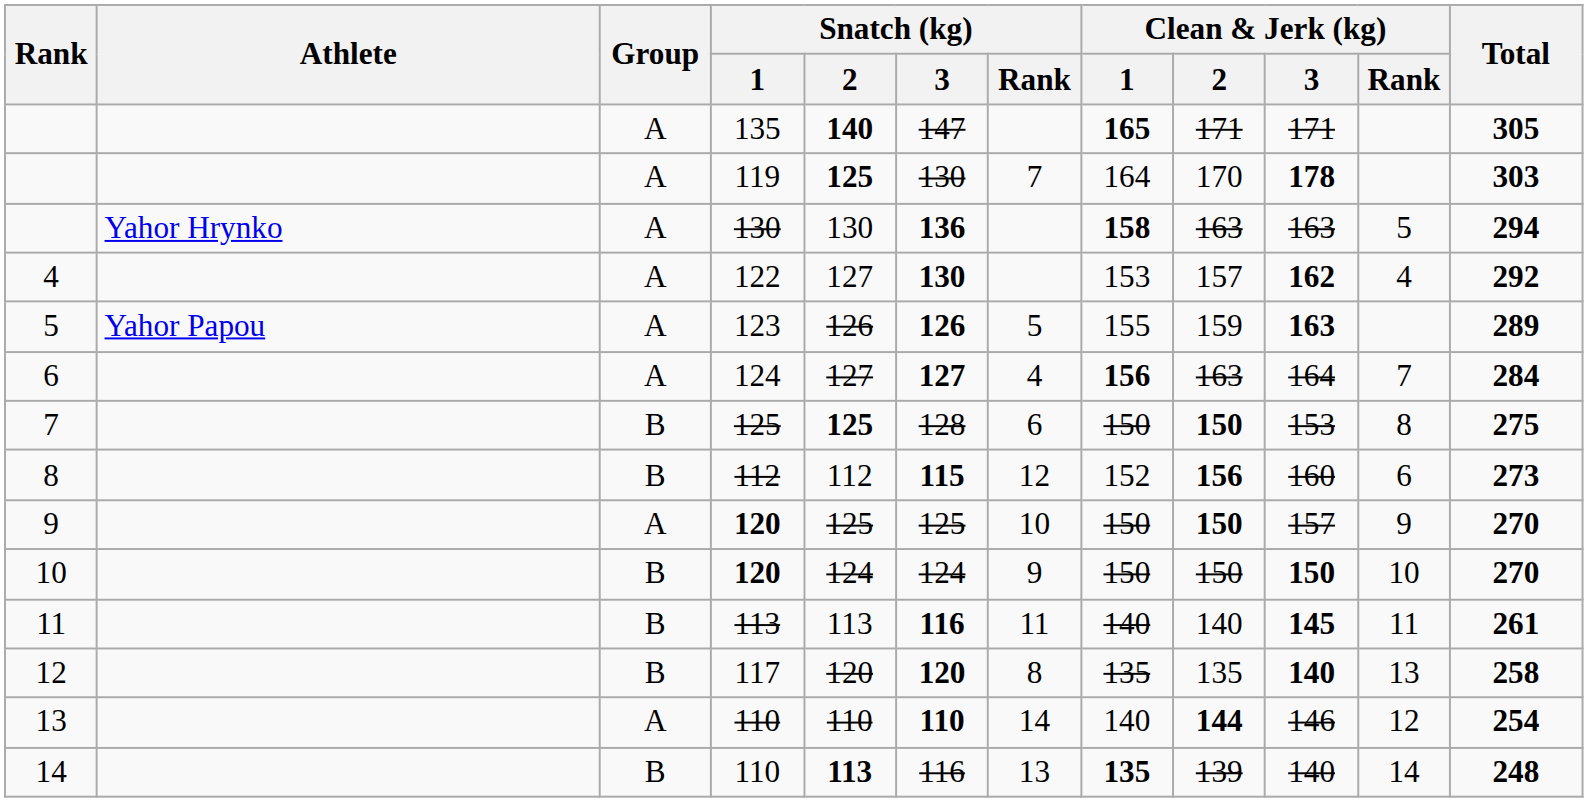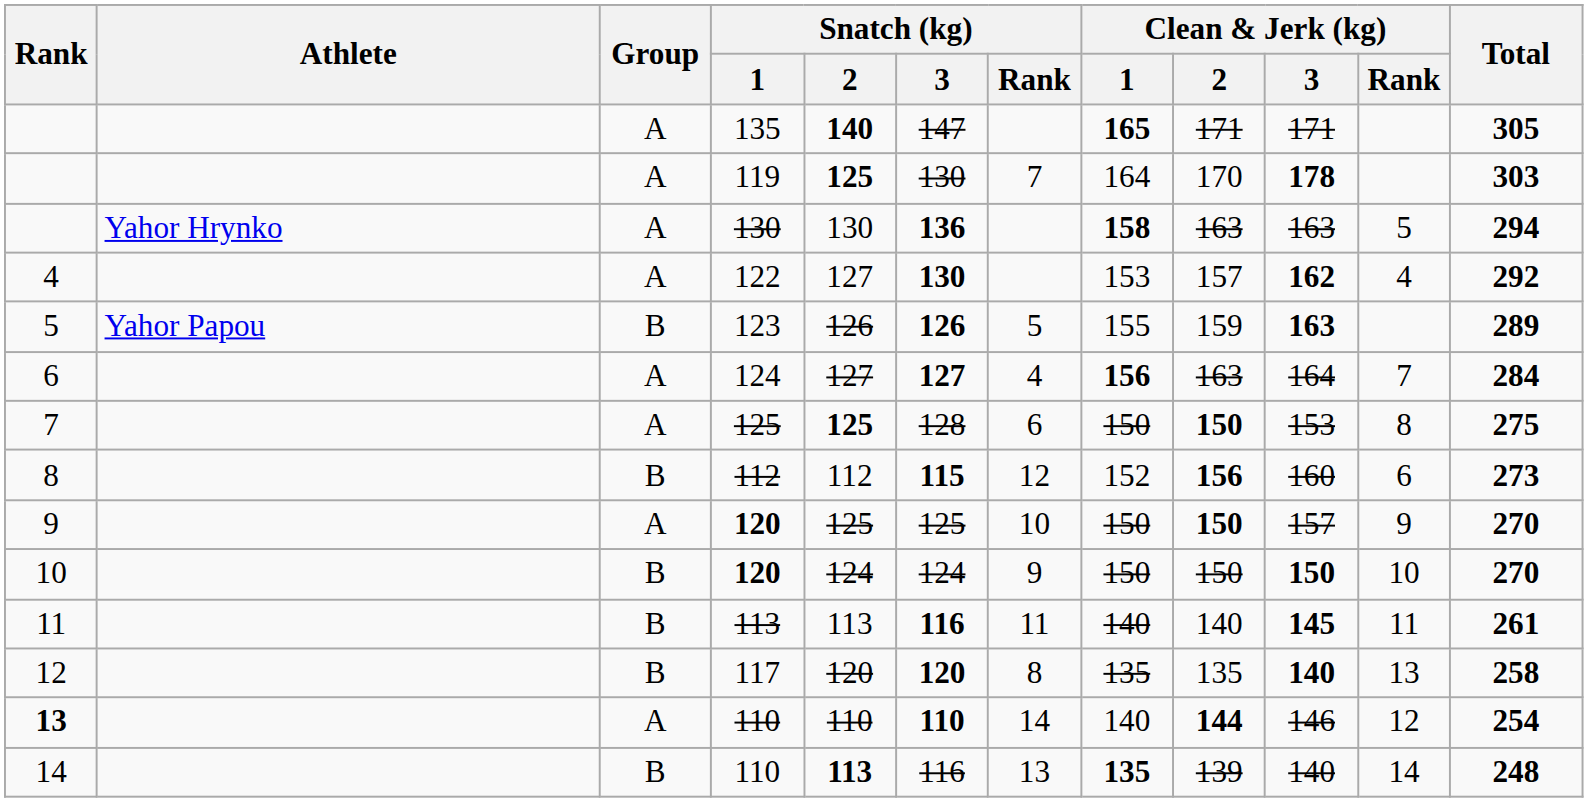row 7 | Group: A -> B
row 9 | Group: B -> A
row 15 | Rank: normal -> bold
